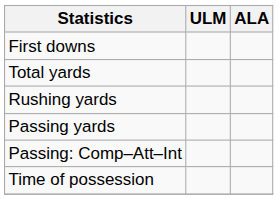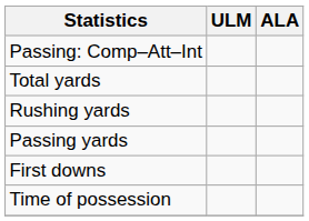rows swapped: First downs <-> Passing: Comp–Att–Int
